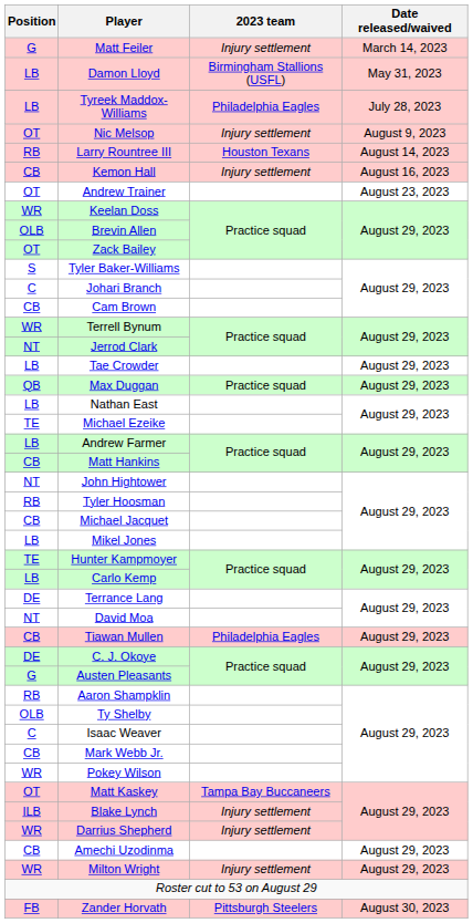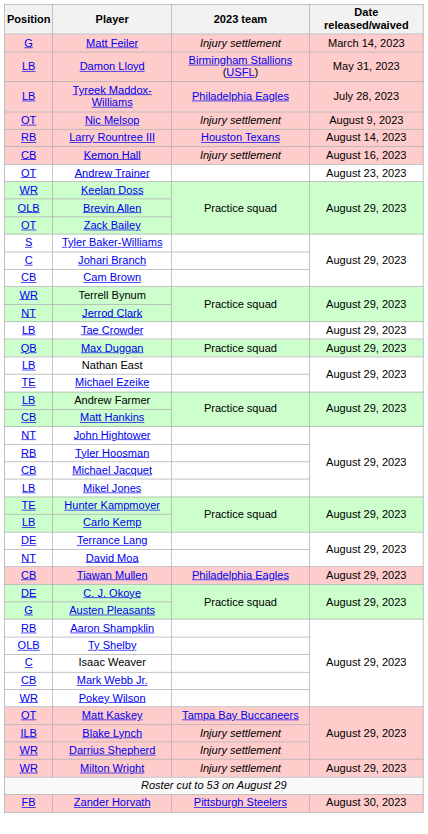- row: CB | Amechi Uzodinma | August 29, 2023
